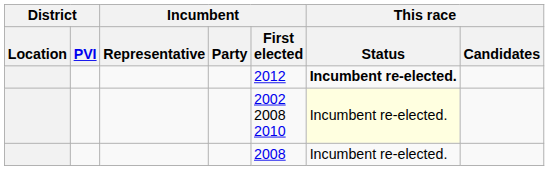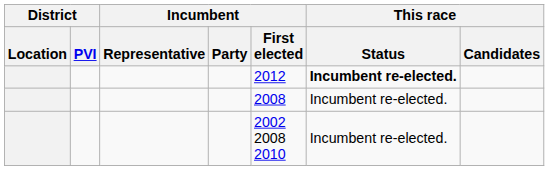row 4 | Incumbent / First elected: 2002 2008 2010 -> 2008
row 4 | This race / Status: lightyellow background -> no background
row 5 | Incumbent / First elected: 2008 -> 2002 2008 2010
